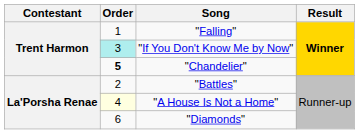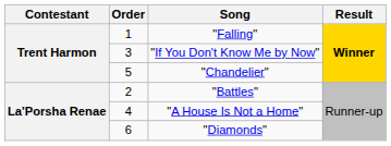"If You Don't Know Me by Now" | Order: paleturquoise background -> no background
"Chandelier" | Order: bold -> normal
"A House Is Not a Home" | Order: lightyellow background -> no background
